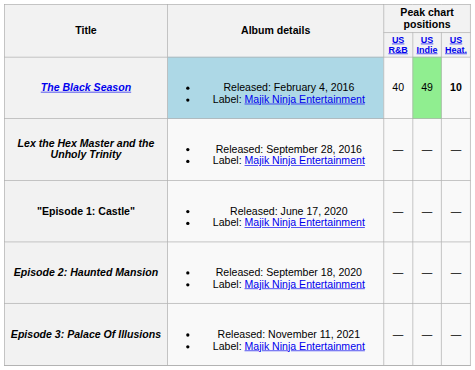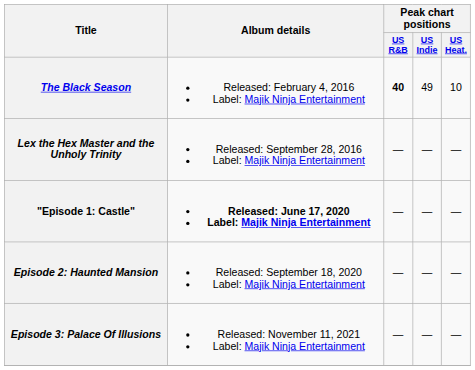The Black Season | Album details: lightblue background -> no background
The Black Season | Peak chart positions / US R&B: normal -> bold
The Black Season | Peak chart positions / US Indie: lightgreen background -> no background
The Black Season | Peak chart positions / US Heat.: bold -> normal
"Episode 1: Castle" | Album details: normal -> bold
